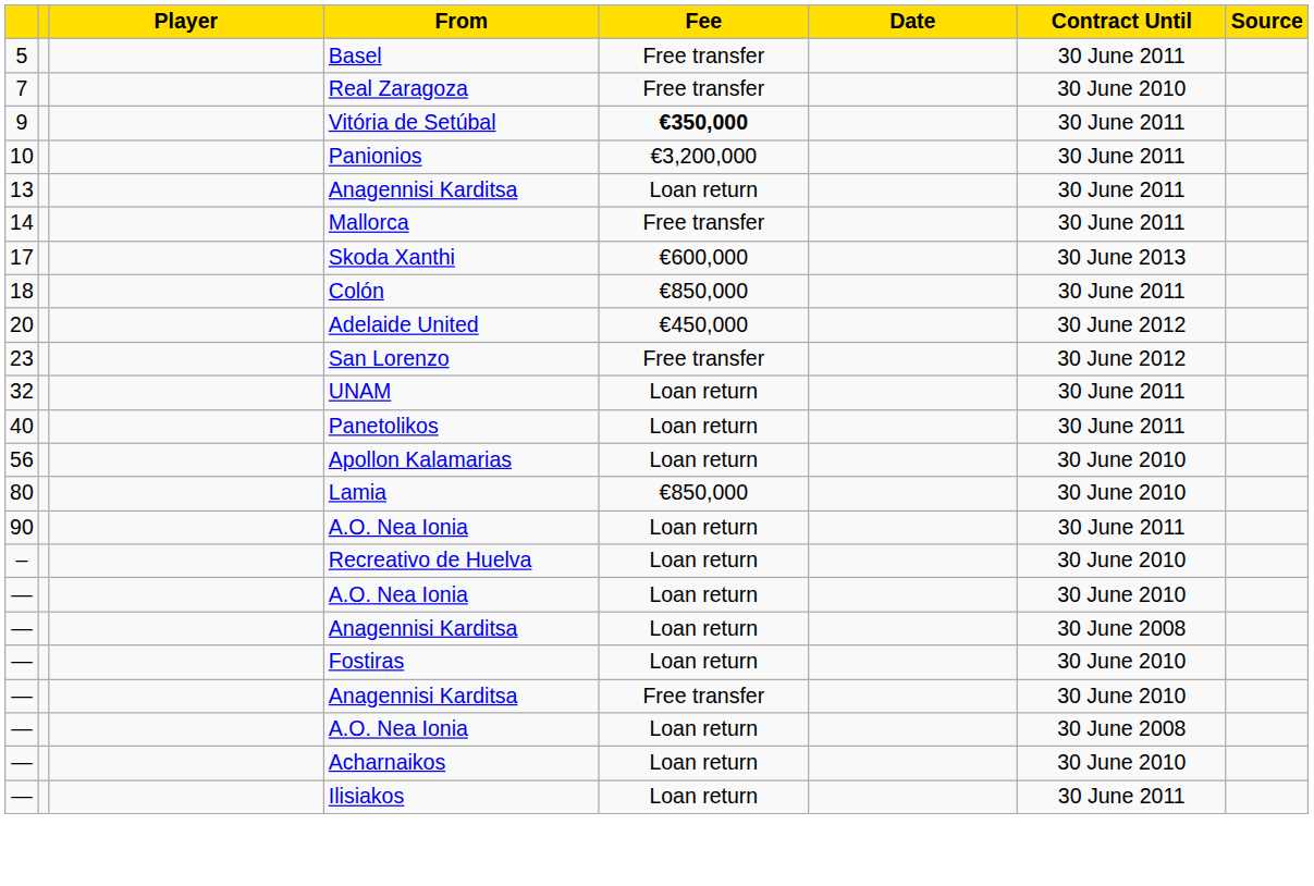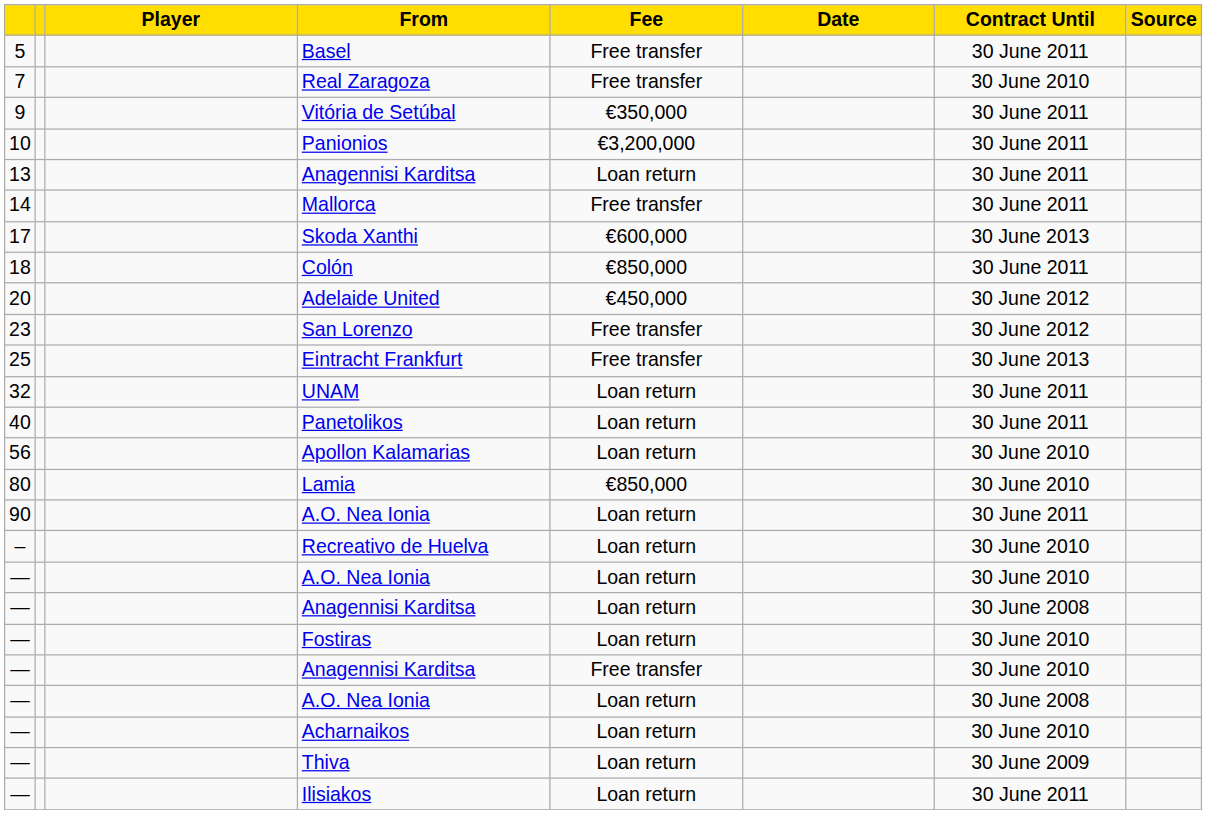Vitória de Setúbal | Fee: bold -> normal
+ row: 25 | Eintracht Frankfurt | Free transfer | 30 June 2013
+ row: — | Thiva | Loan return | 30 June 2009
